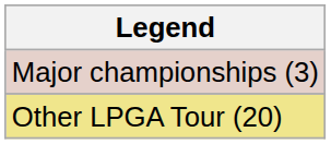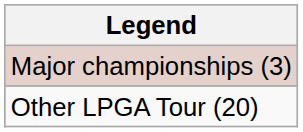row 3 | column 1: khaki background -> no background
